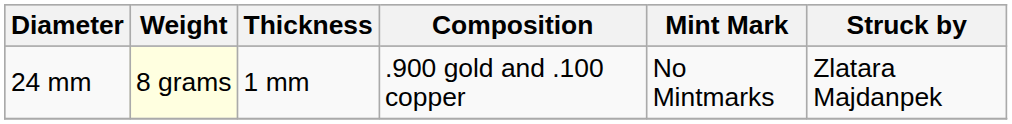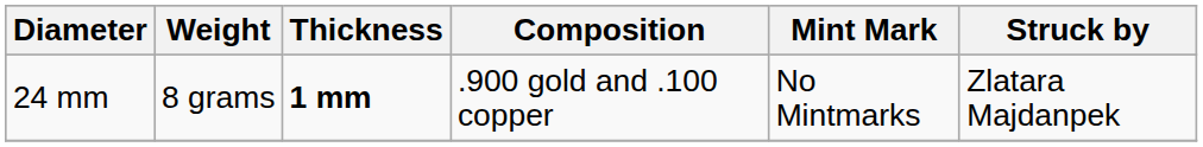24 mm | Weight: lightyellow background -> no background
24 mm | Thickness: normal -> bold
